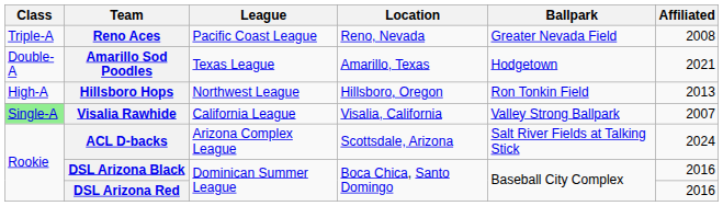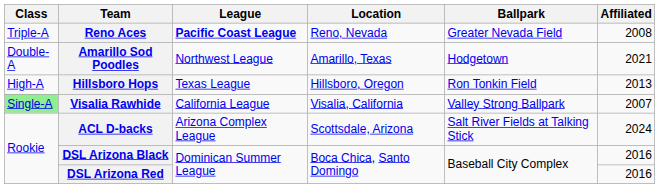Reno Aces | League: normal -> bold
Amarillo Sod Poodles | League: Texas League -> Northwest League
Hillsboro Hops | League: Northwest League -> Texas League
